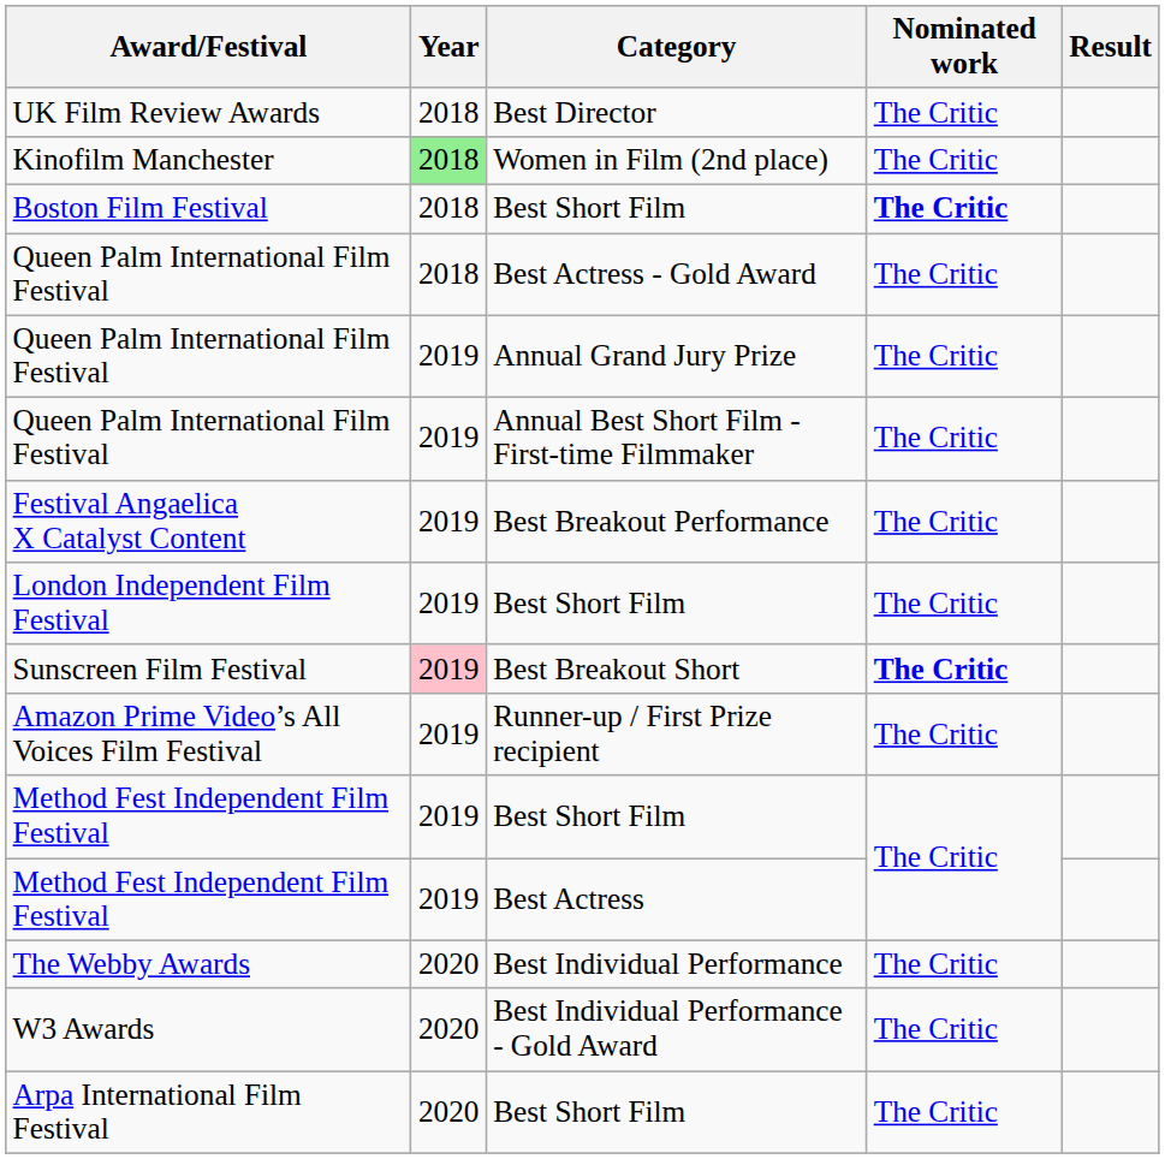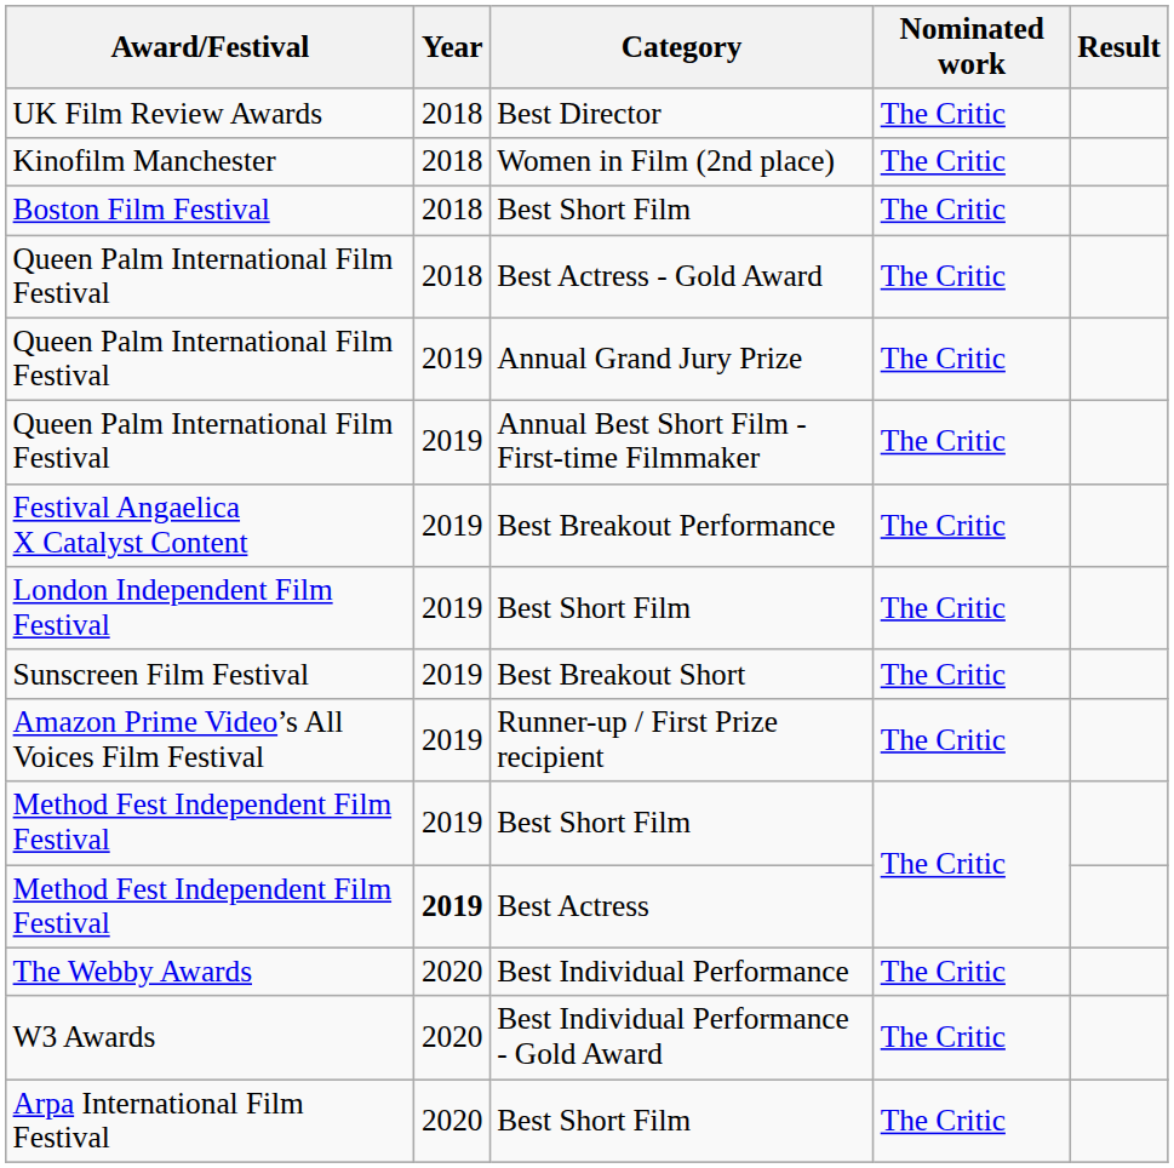Kinofilm Manchester | Year: lightgreen background -> no background
Boston Film Festival | Nominated work: bold -> normal
Sunscreen Film Festival | Year: pink background -> no background
Sunscreen Film Festival | Nominated work: bold -> normal
Method Fest Independent Film Festival / Best Actress | Year: normal -> bold
